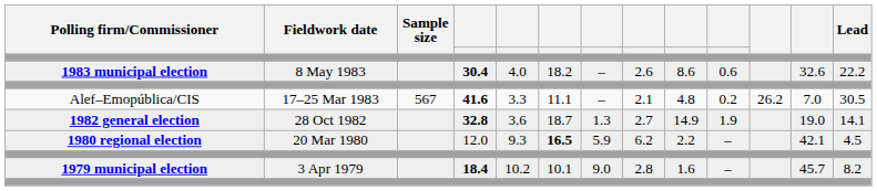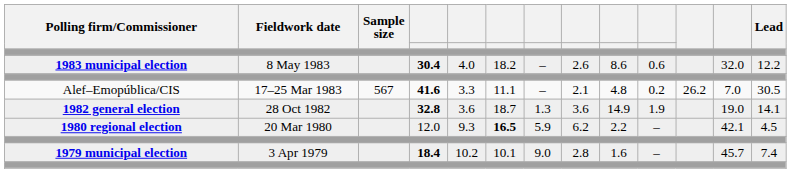1983 municipal election | column 12: 32.6 -> 32.0
1983 municipal election | Lead: 22.2 -> 12.2
1982 general election | column 8: 2.7 -> 3.6
1979 municipal election | Lead: 8.2 -> 7.4
